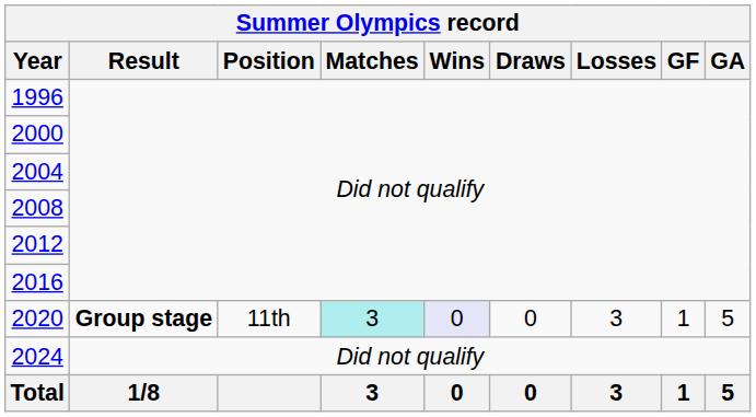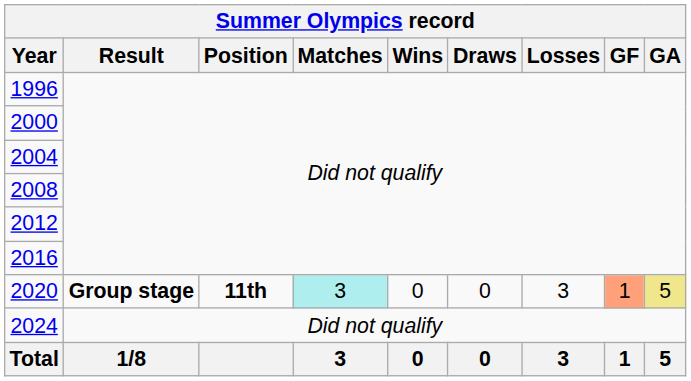2020 | Position: normal -> bold
2020 | Wins: lavender background -> no background
2020 | GF: no background -> lightsalmon background
2020 | GA: no background -> khaki background
